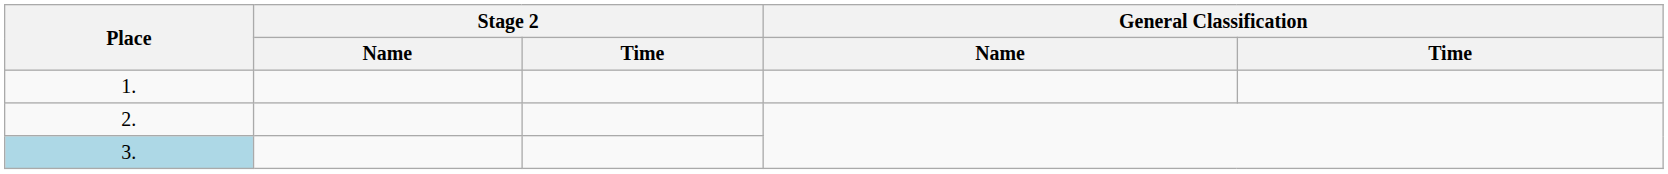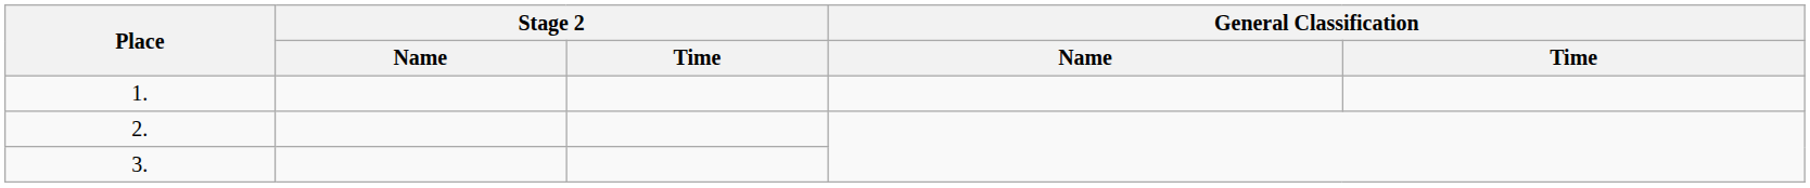3. | Place: lightblue background -> no background
